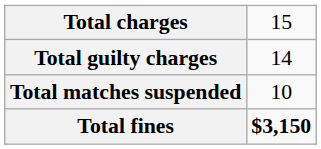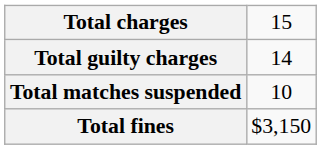row 4 | column 2: bold -> normal
